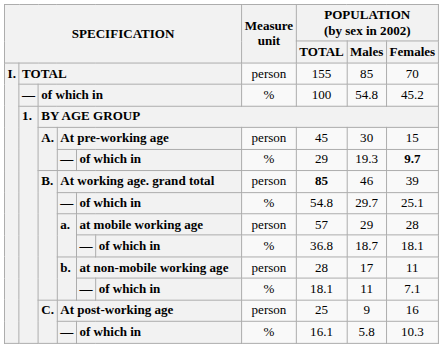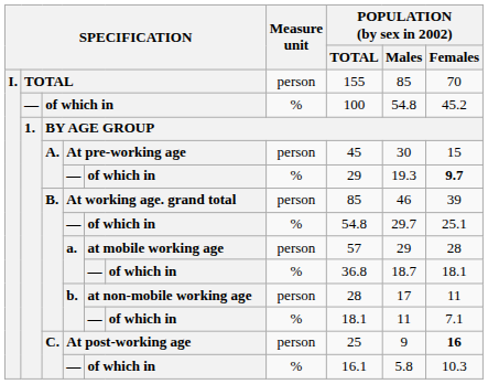At working age. grand total | POPULATION (by sex in 2002) / TOTAL: bold -> normal
At post-working age | POPULATION (by sex in 2002) / Females: normal -> bold
